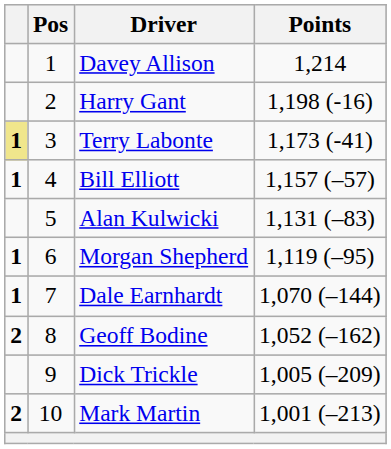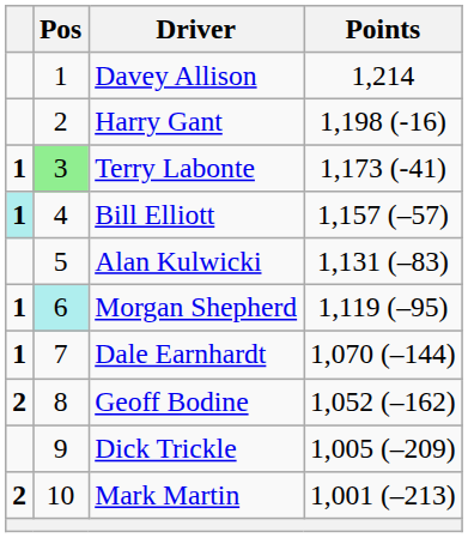Terry Labonte | column 1: khaki background -> no background
Terry Labonte | Pos: no background -> lightgreen background
Bill Elliott | column 1: no background -> paleturquoise background
Morgan Shepherd | Pos: no background -> paleturquoise background
